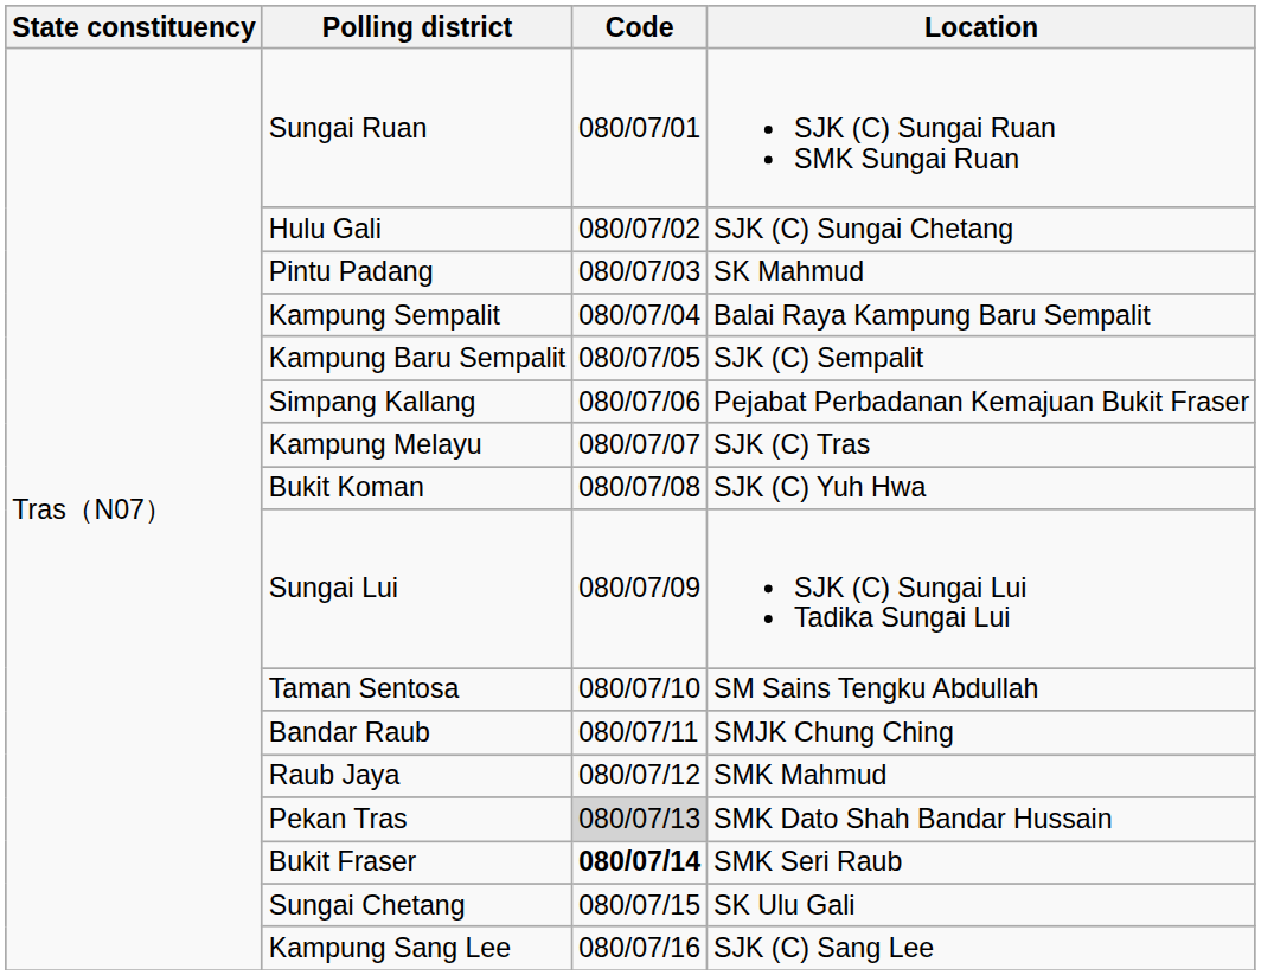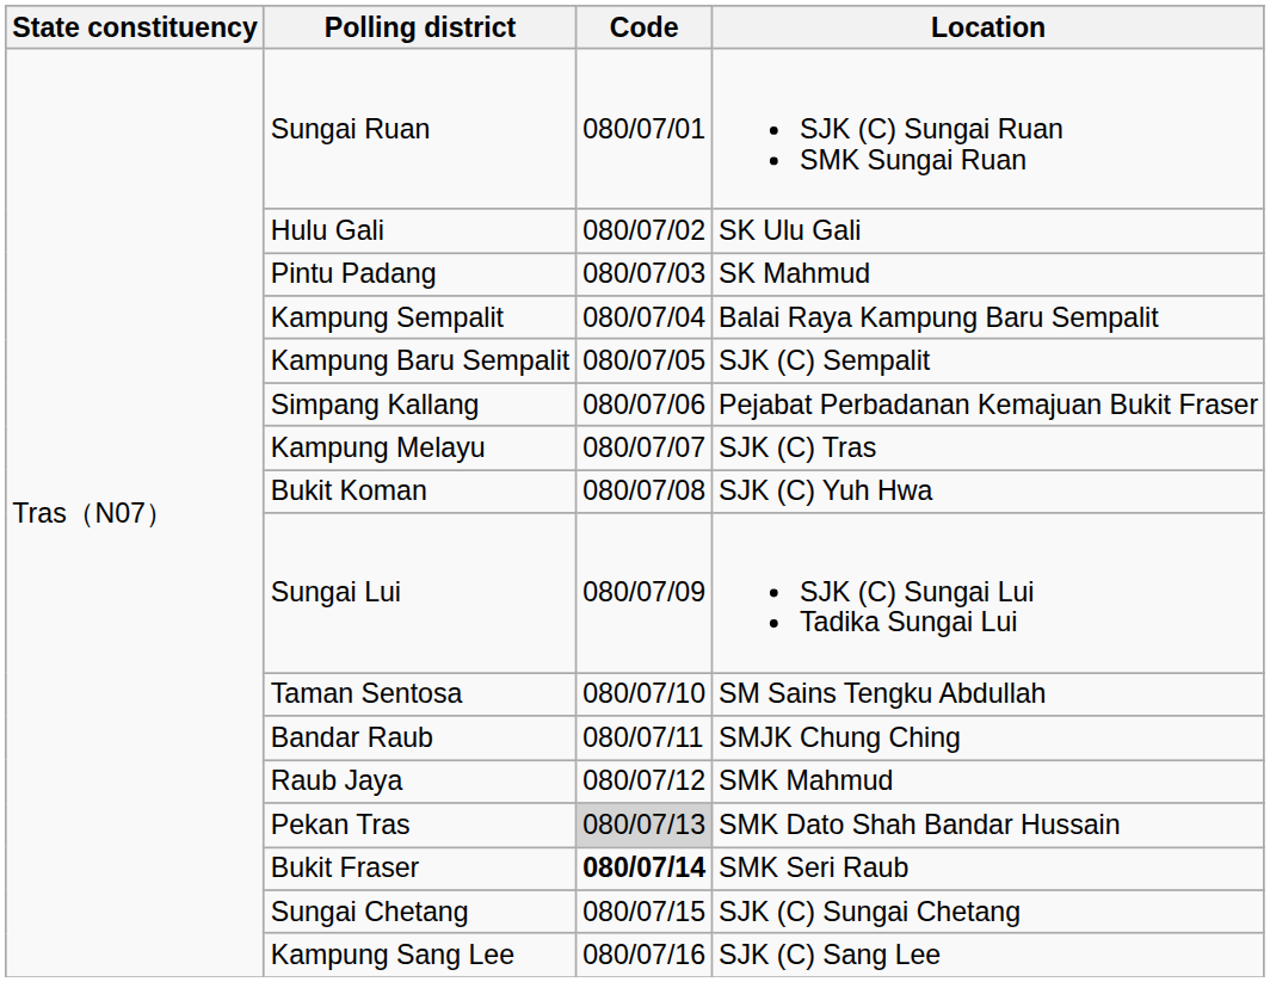Hulu Gali | Location: SJK (C) Sungai Chetang -> SK Ulu Gali
Sungai Chetang | Location: SK Ulu Gali -> SJK (C) Sungai Chetang
